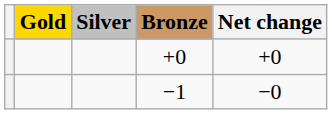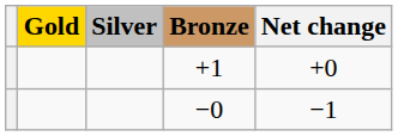row 2 | Bronze: +0 -> +1
row 3 | Bronze: −1 -> −0
row 3 | Net change: −0 -> −1
